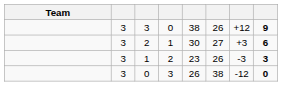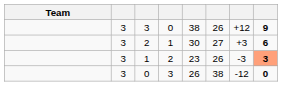row 4 | column 8: no background -> lightsalmon background
